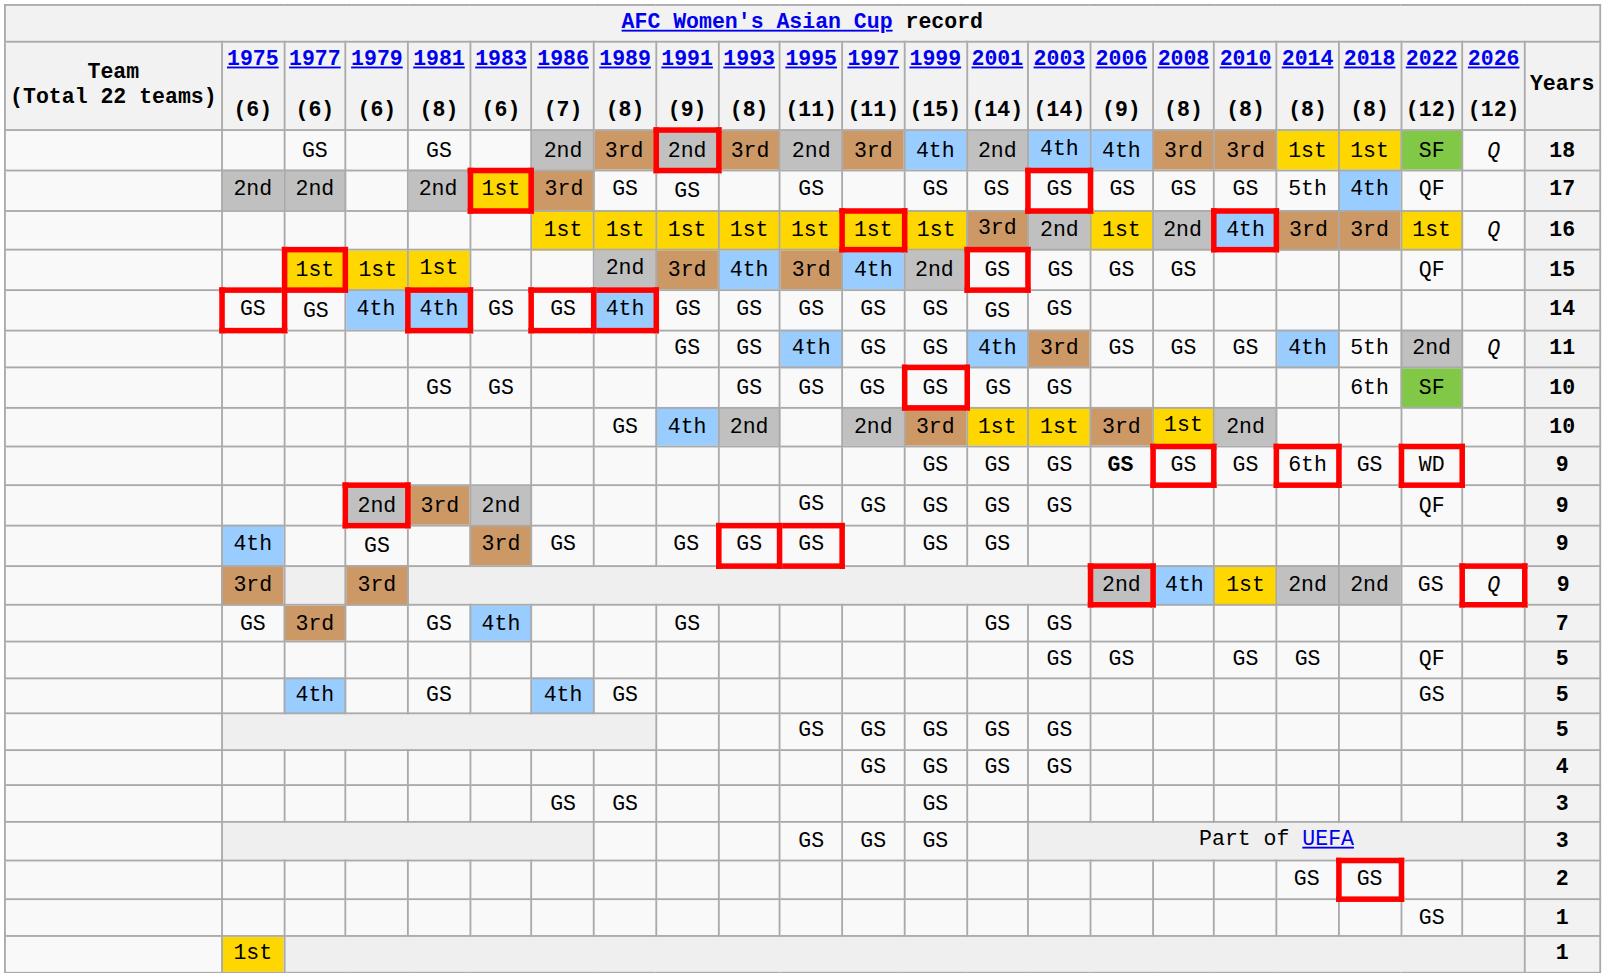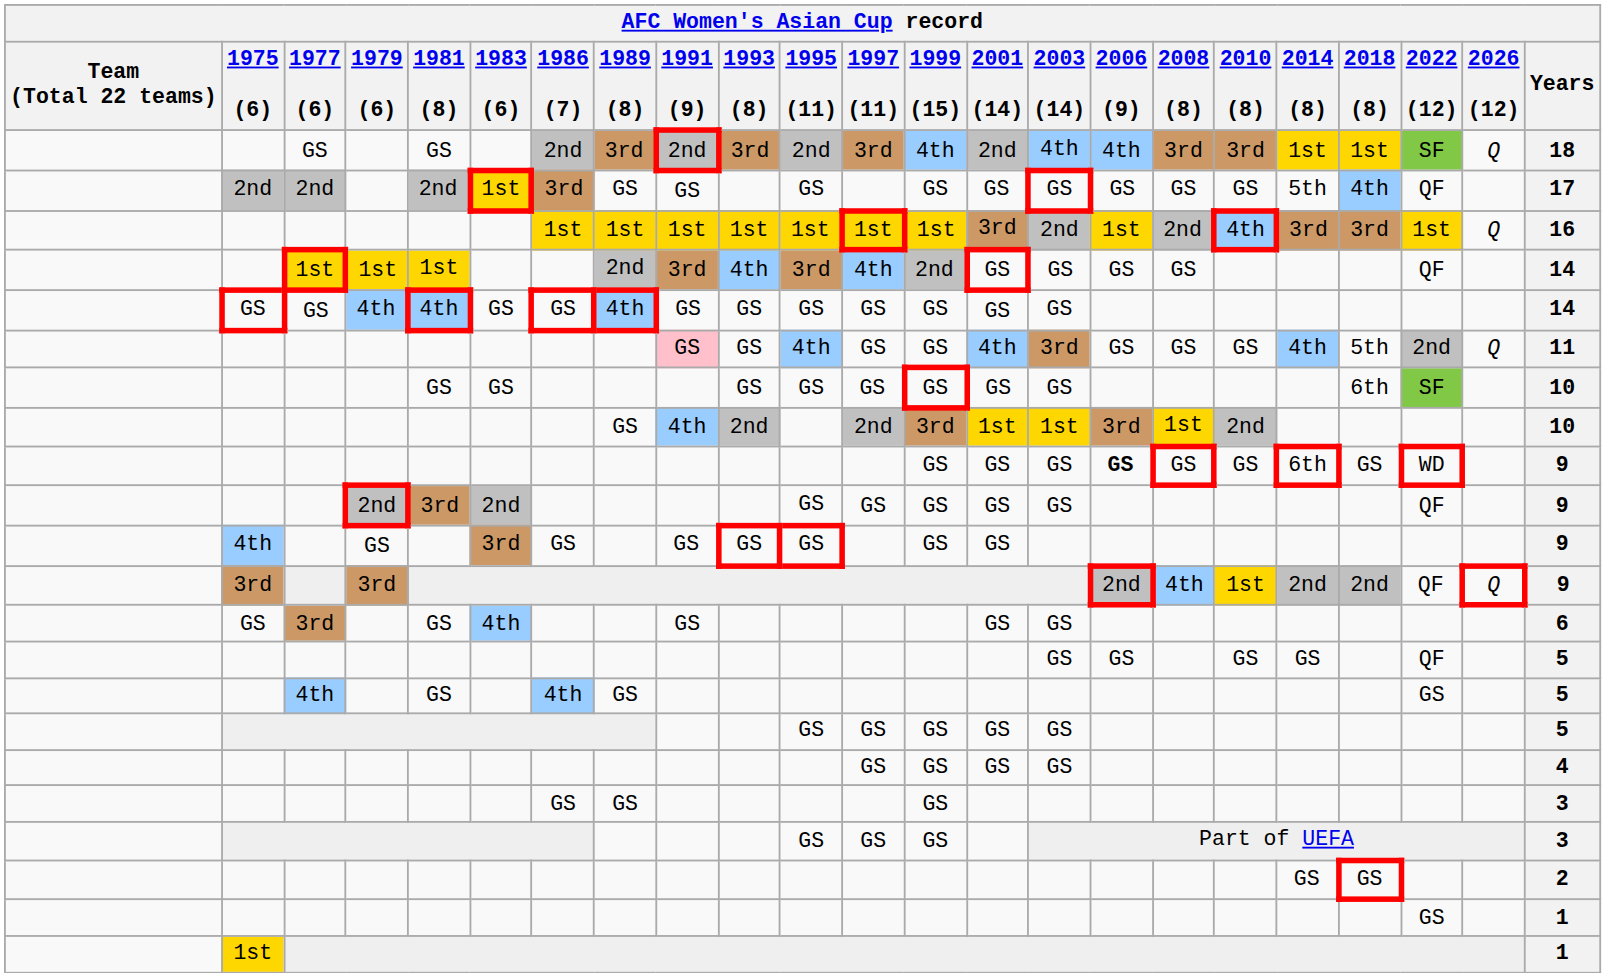row 6 | Years: 15 -> 14
row 8 | 1991 (9): no background -> pink background
row 14 | 2022 (12): GS -> QF
row 15 | Years: 7 -> 6
